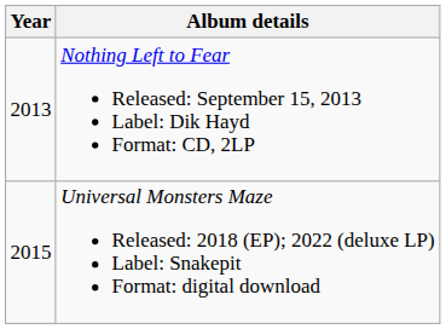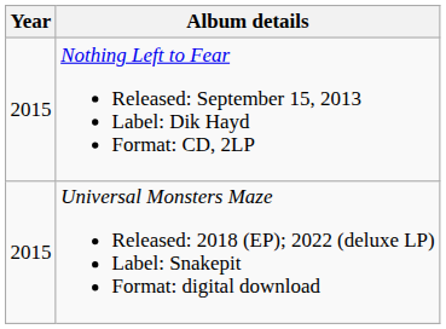row 2 | Year: 2013 -> 2015
